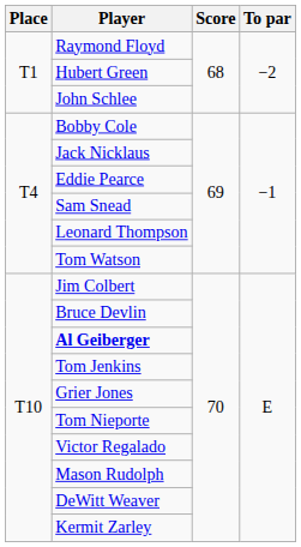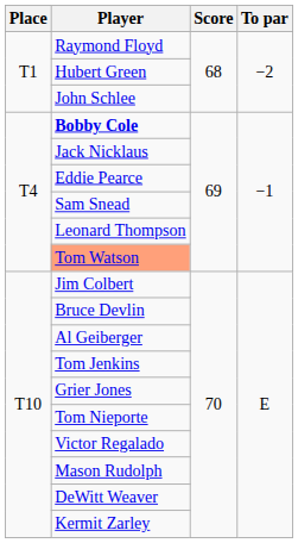Bobby Cole | Player: normal -> bold
Tom Watson | Player: no background -> lightsalmon background
Al Geiberger | Player: bold -> normal
